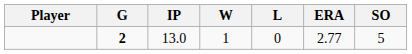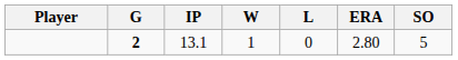row 2 | IP: 13.0 -> 13.1
row 2 | ERA: 2.77 -> 2.80
